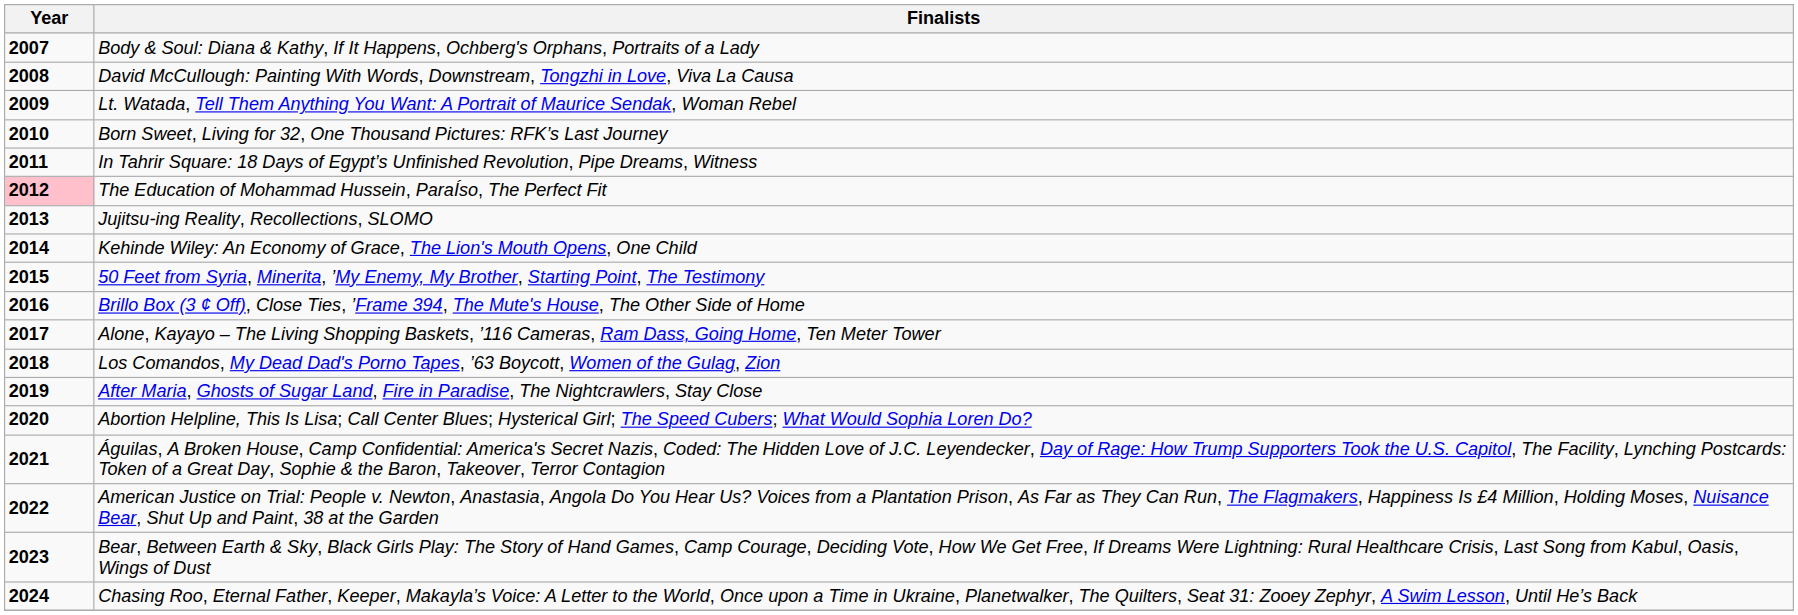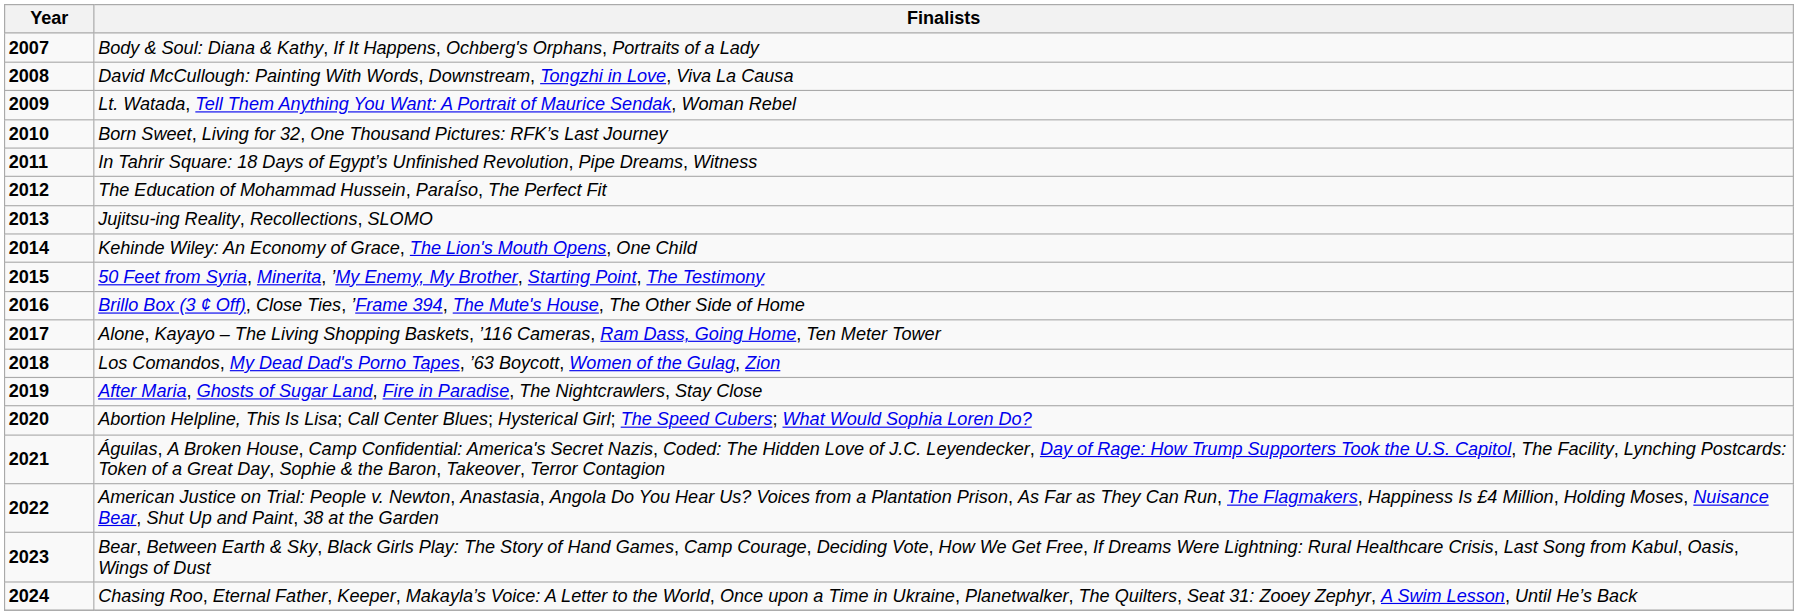The Education of Mohammad Hussein, ParaÍso, The Perfect Fit | Year: pink background -> no background
